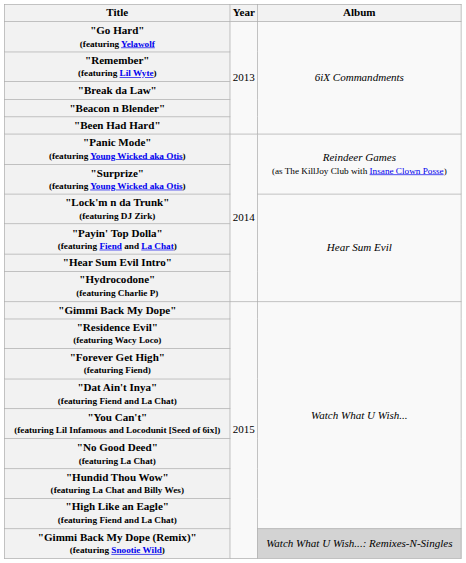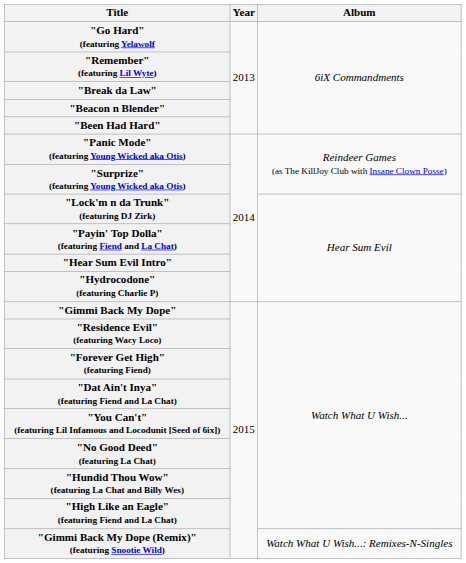"Gimmi Back My Dope (Remix)" (featuring Snootie Wild) | Album: lightgrey background -> no background
